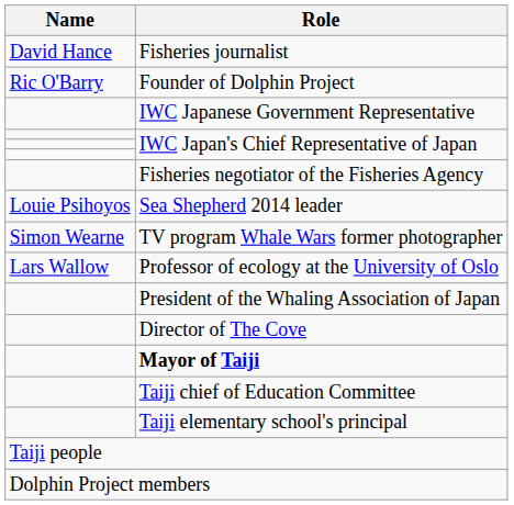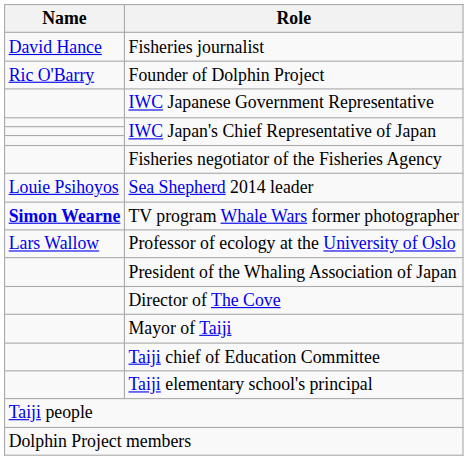row 10 | Name: normal -> bold
row 14 | Role: bold -> normal
